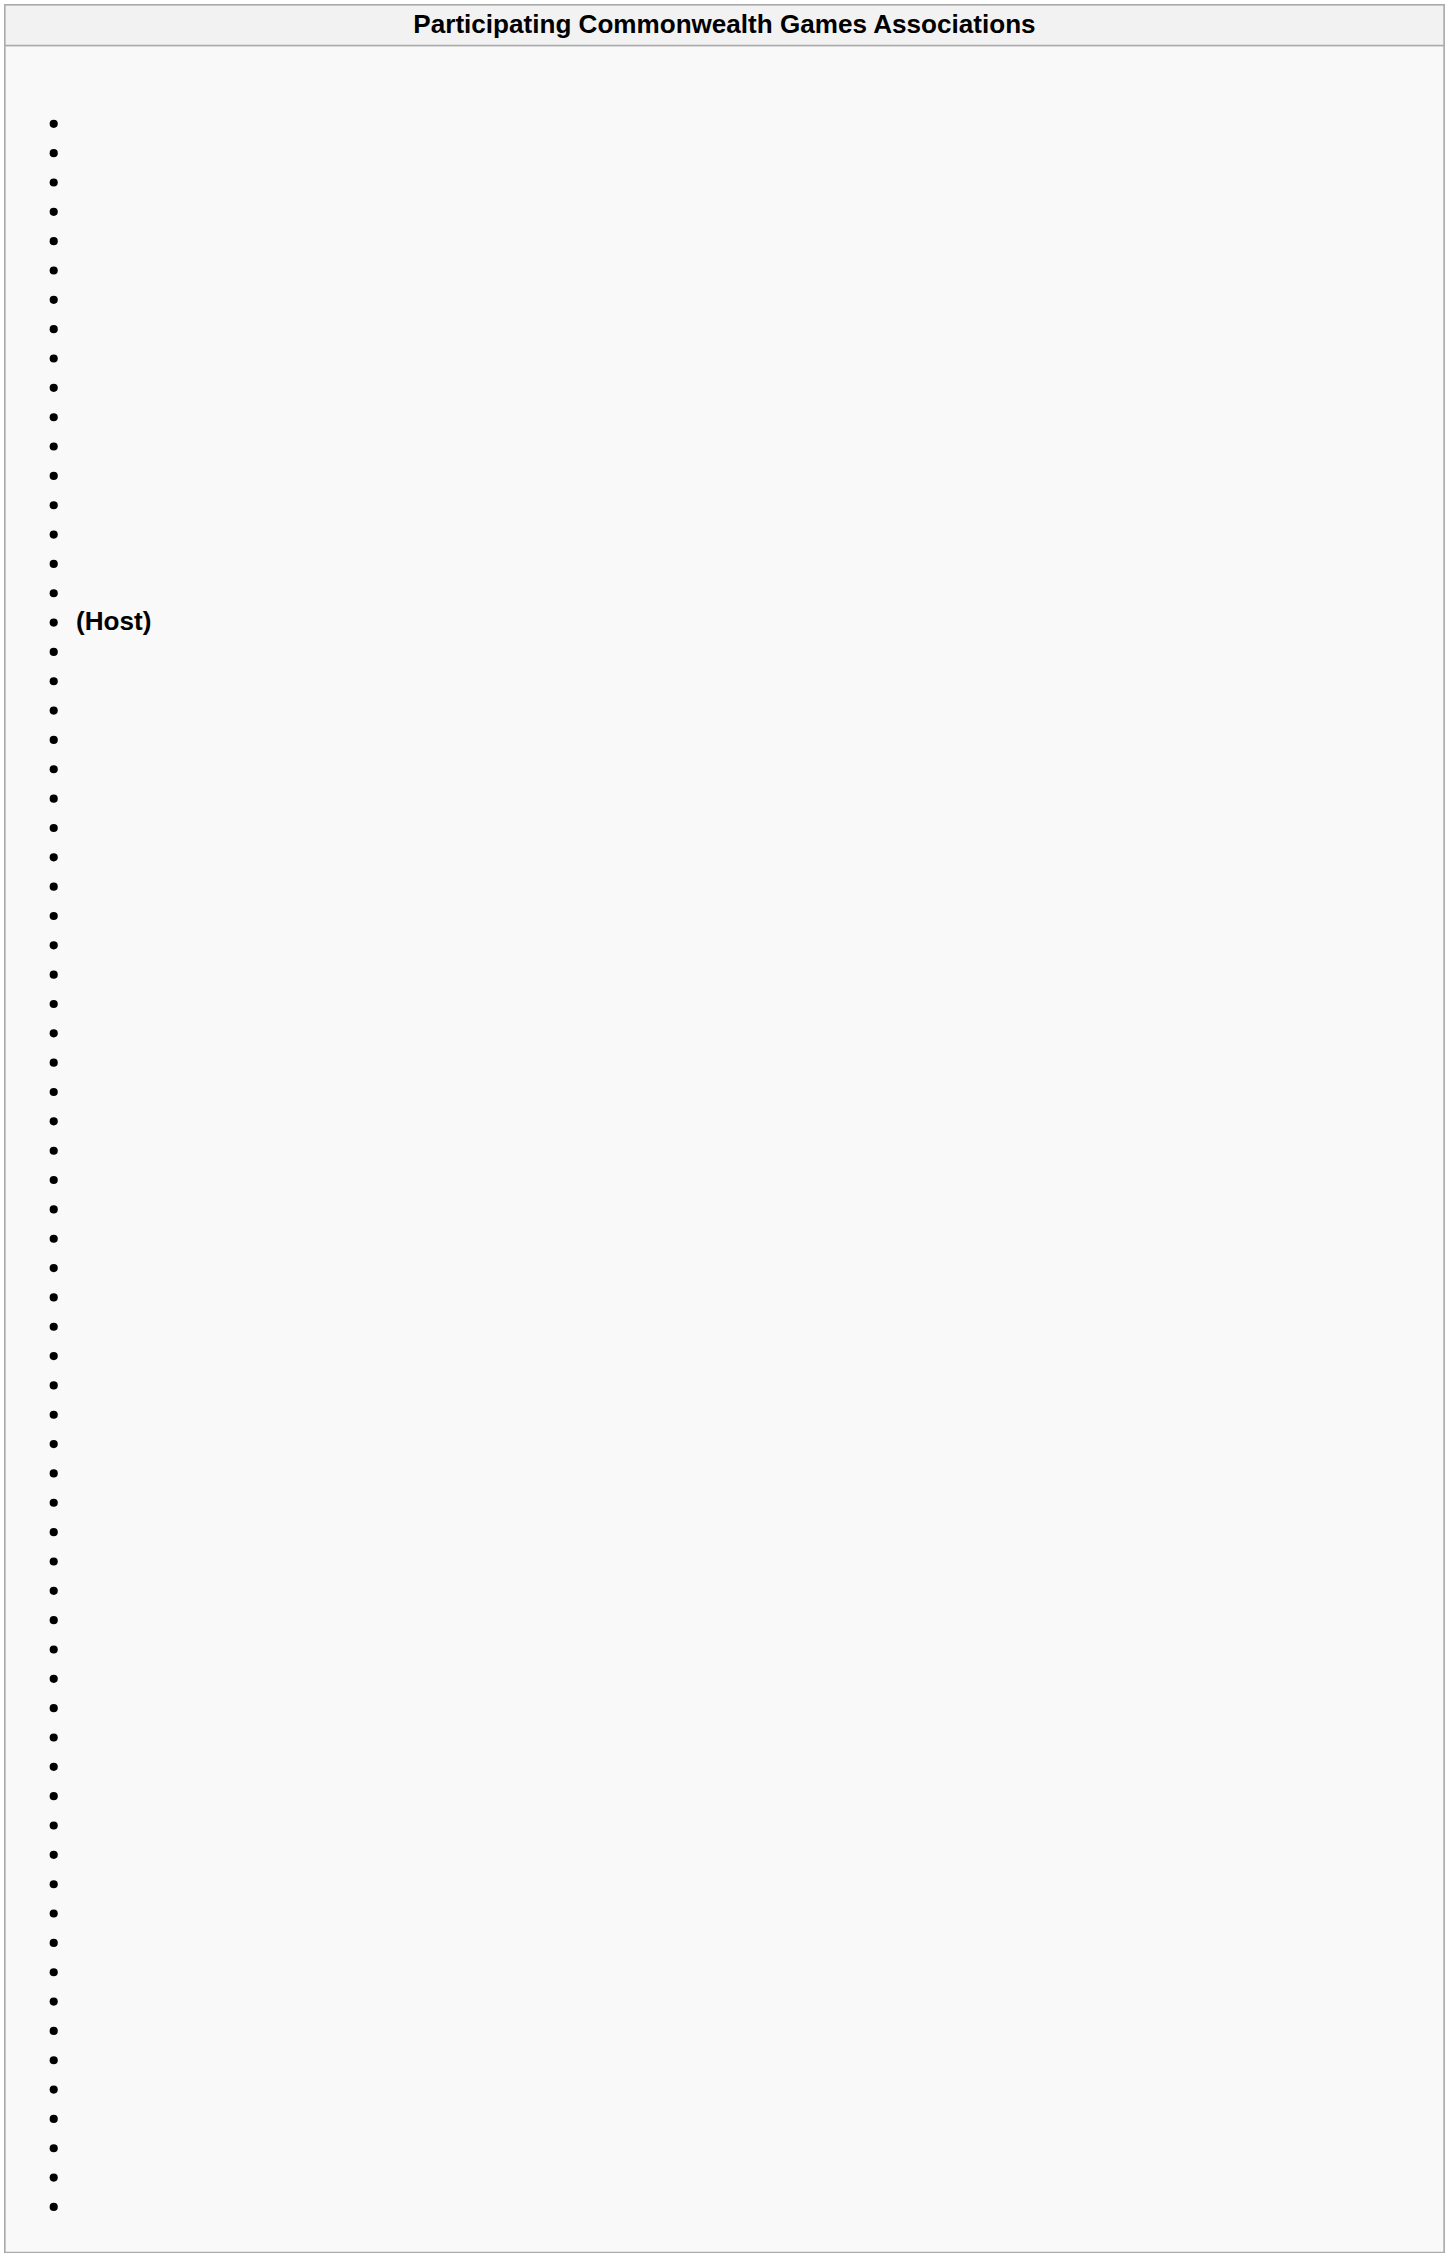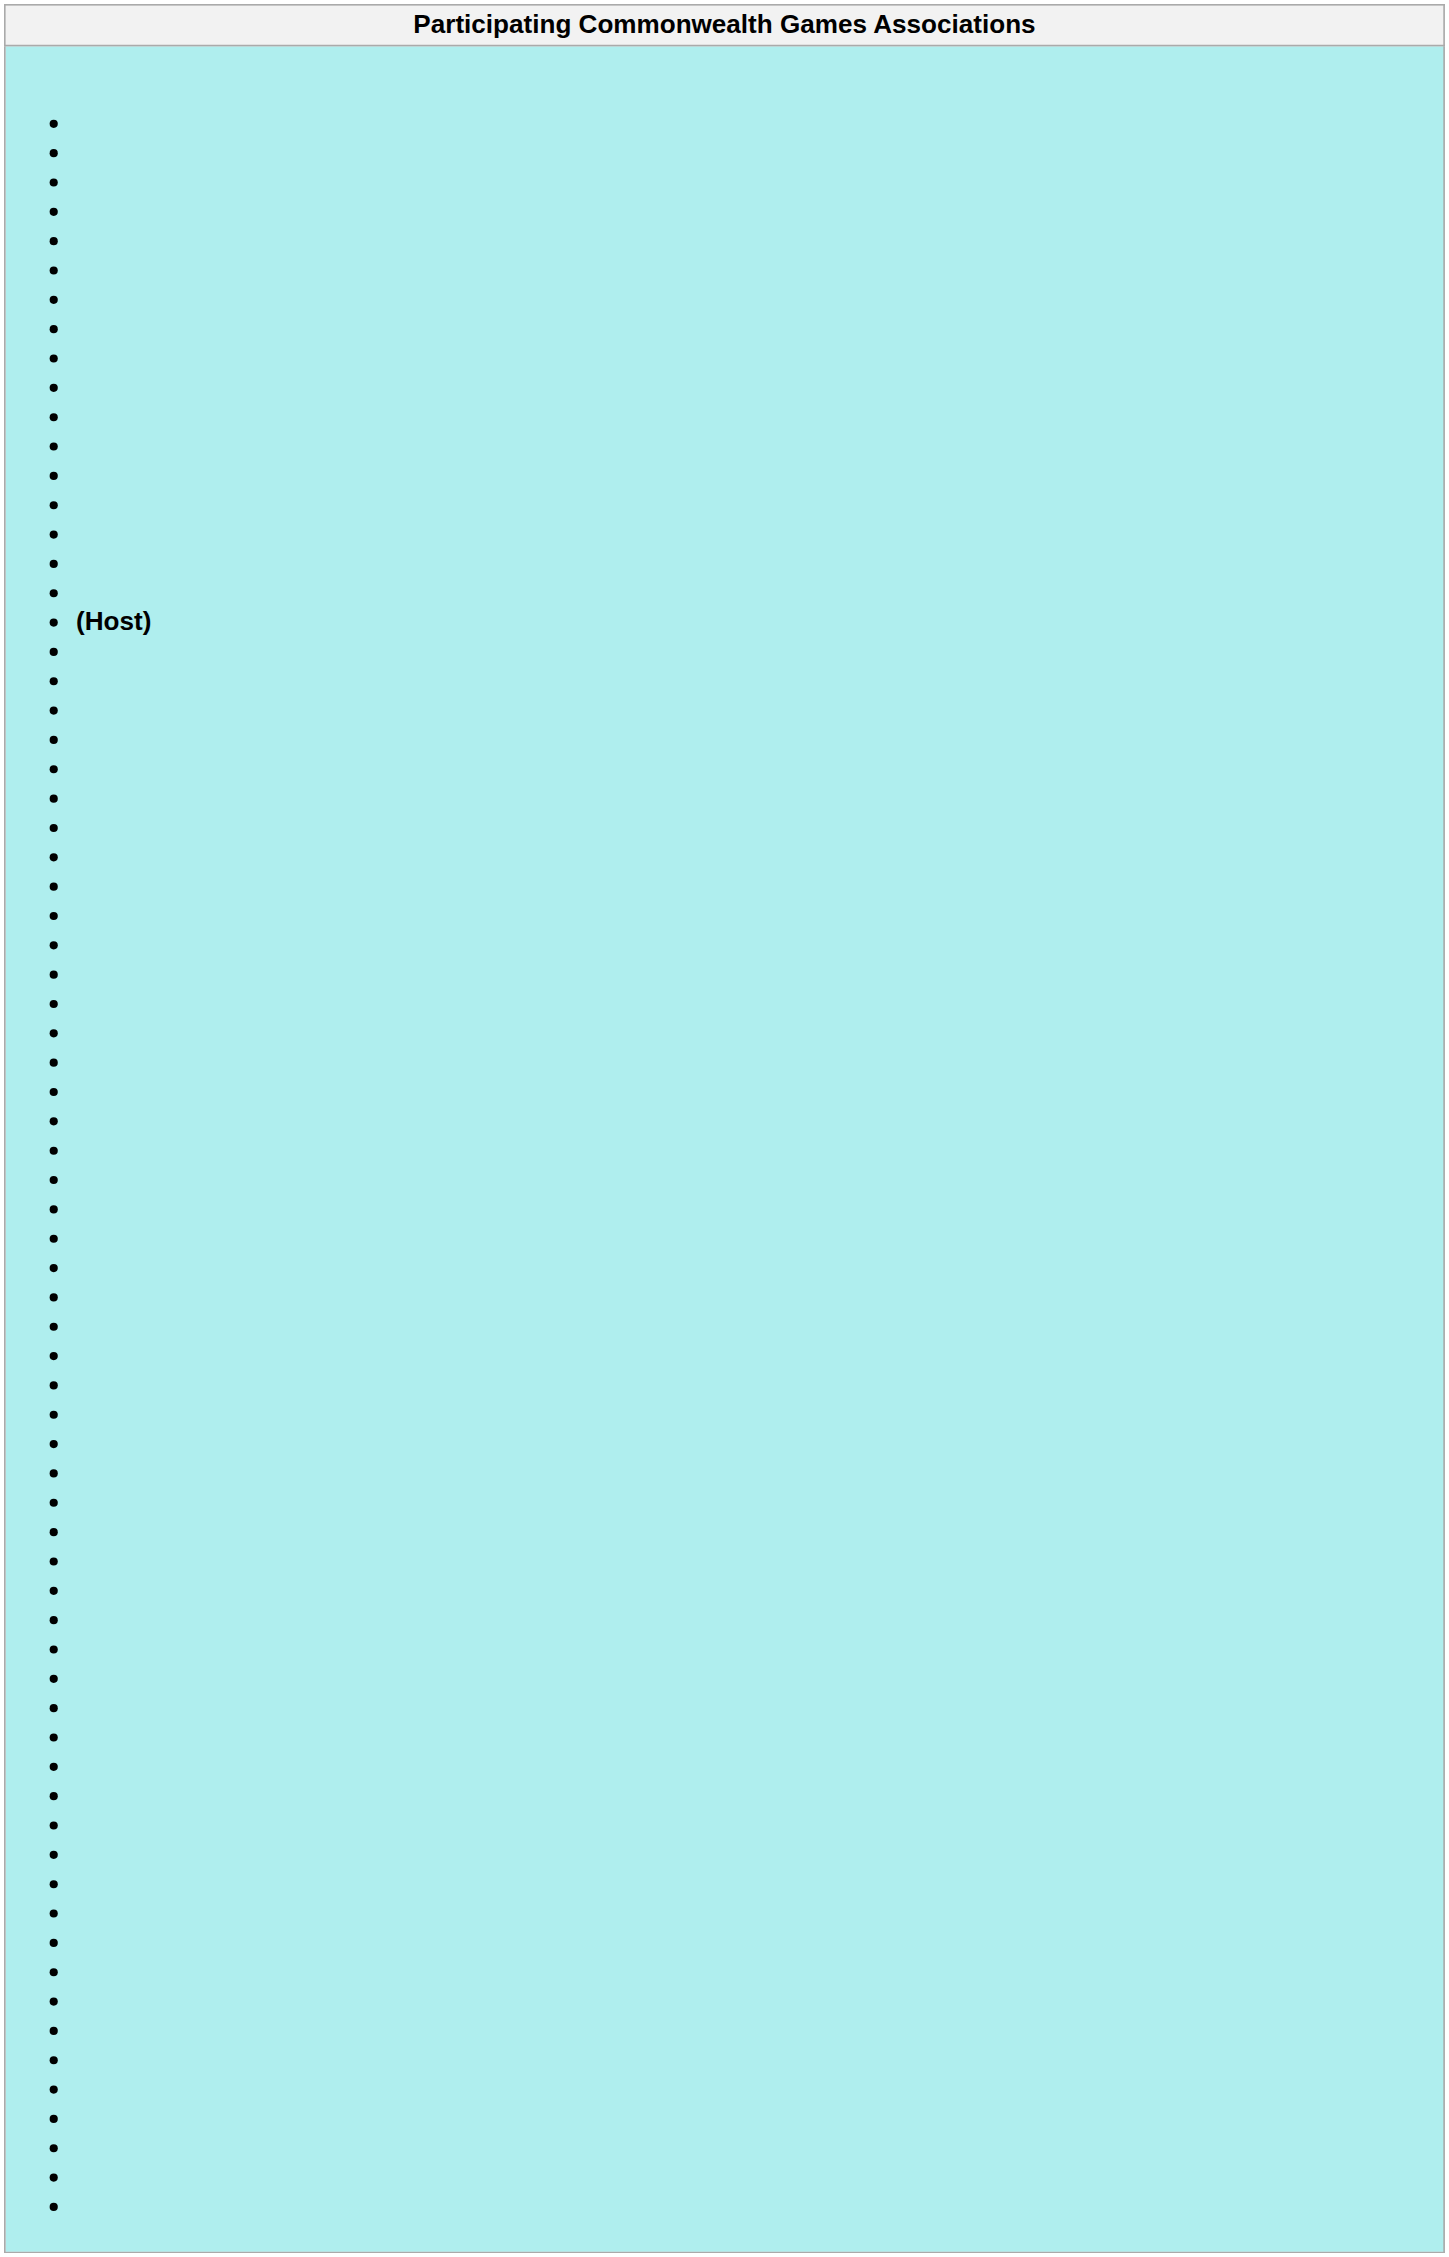row 2 | column 1: no background -> paleturquoise background
